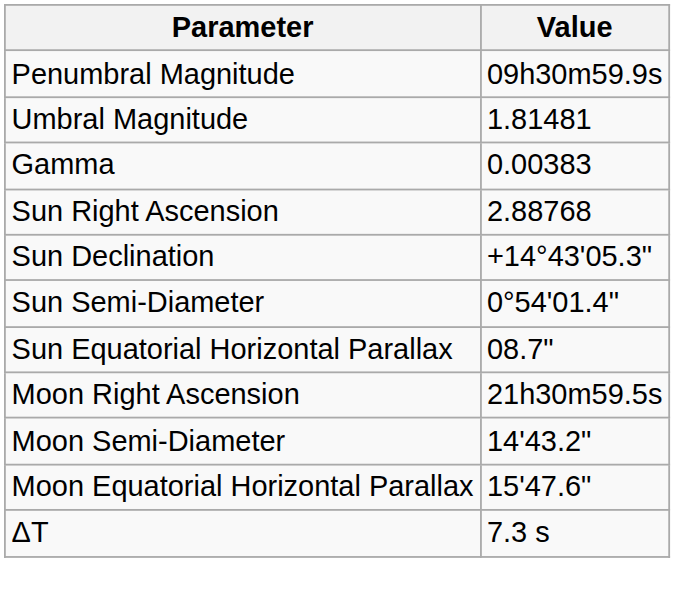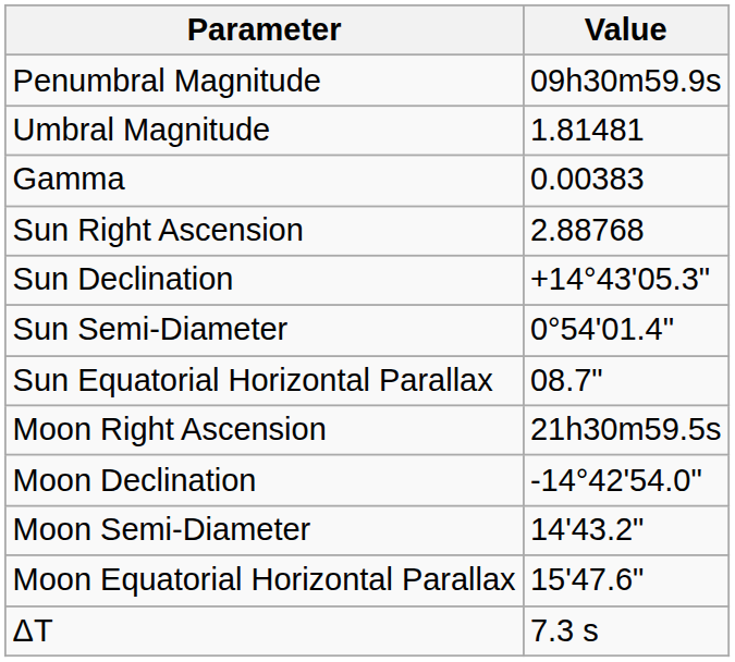+ row: Moon Declination | -14°42'54.0"
